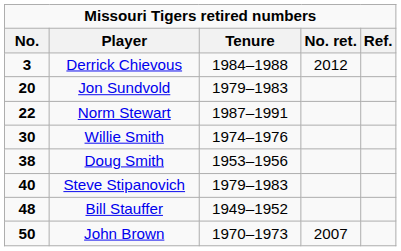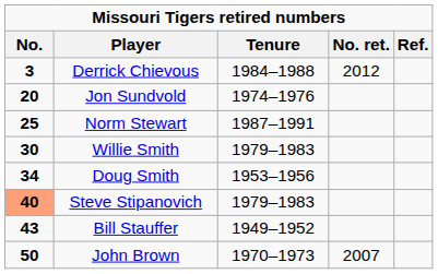Jon Sundvold | Tenure: 1979–1983 -> 1974–1976
Norm Stewart | No.: 22 -> 25
Willie Smith | Tenure: 1974–1976 -> 1979–1983
Doug Smith | No.: 38 -> 34
Steve Stipanovich | No.: no background -> lightsalmon background
Bill Stauffer | No.: 48 -> 43
